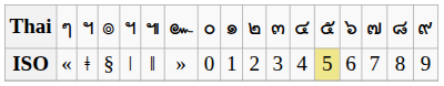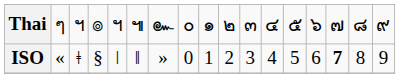ISO | column 13: khaki background -> no background
ISO | column 15: normal -> bold
